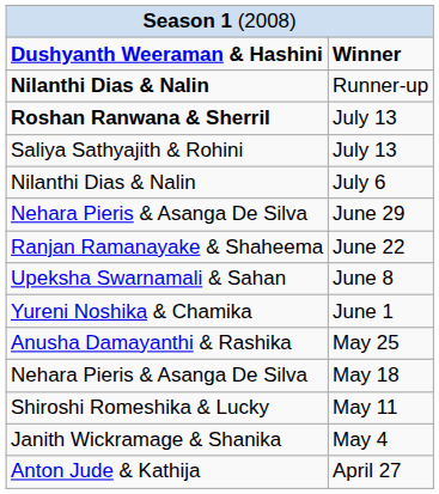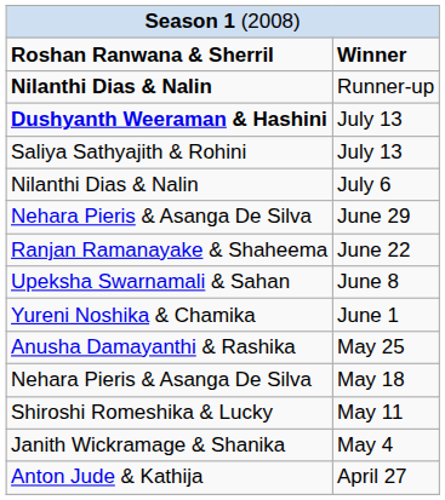row 2 | column 1: Dushyanth Weeraman & Hashini -> Roshan Ranwana & Sherril
row 4 | column 1: Roshan Ranwana & Sherril -> Dushyanth Weeraman & Hashini
